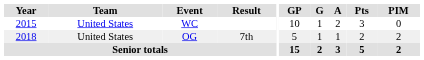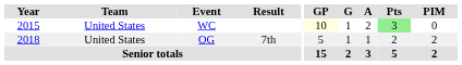WC | GP: no background -> lightyellow background
WC | Pts: no background -> lightgreen background
